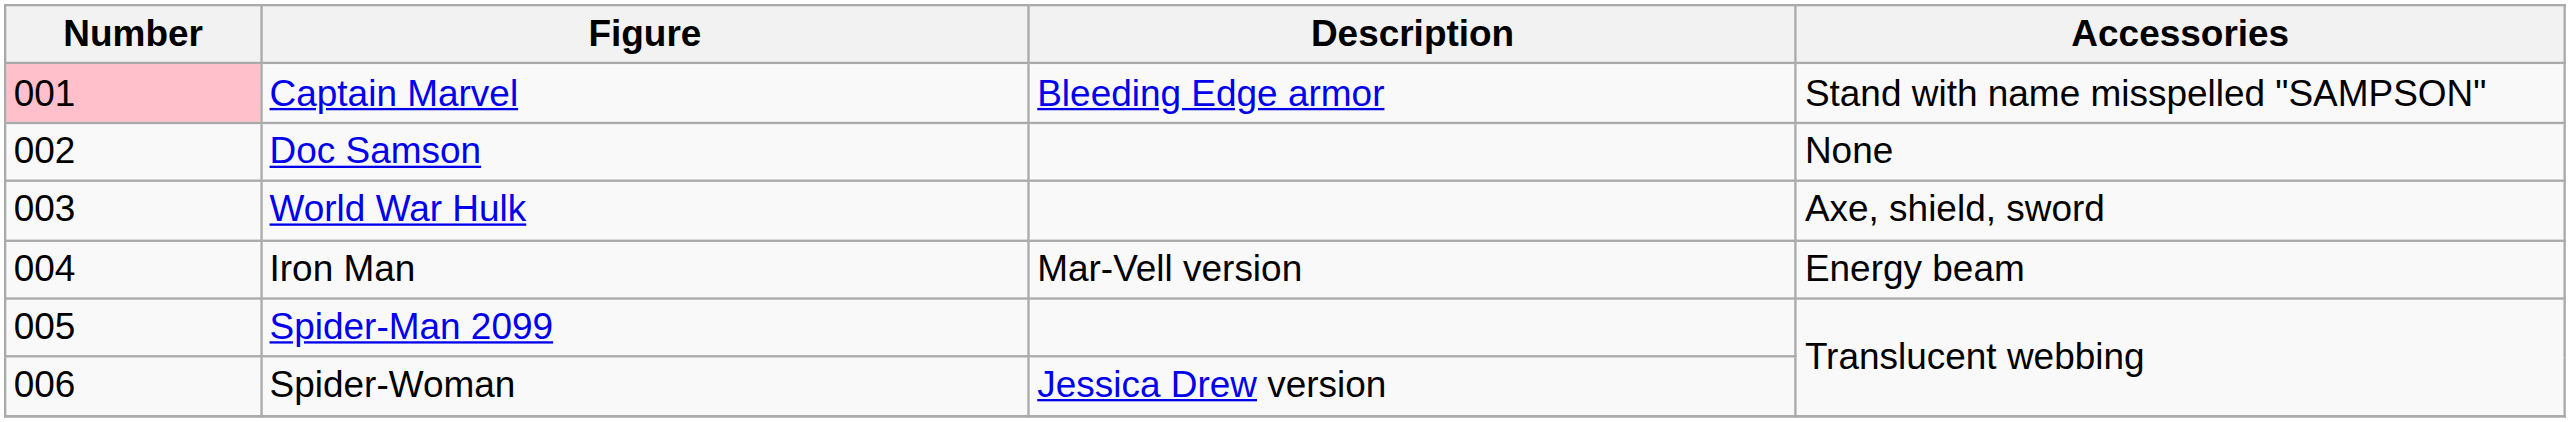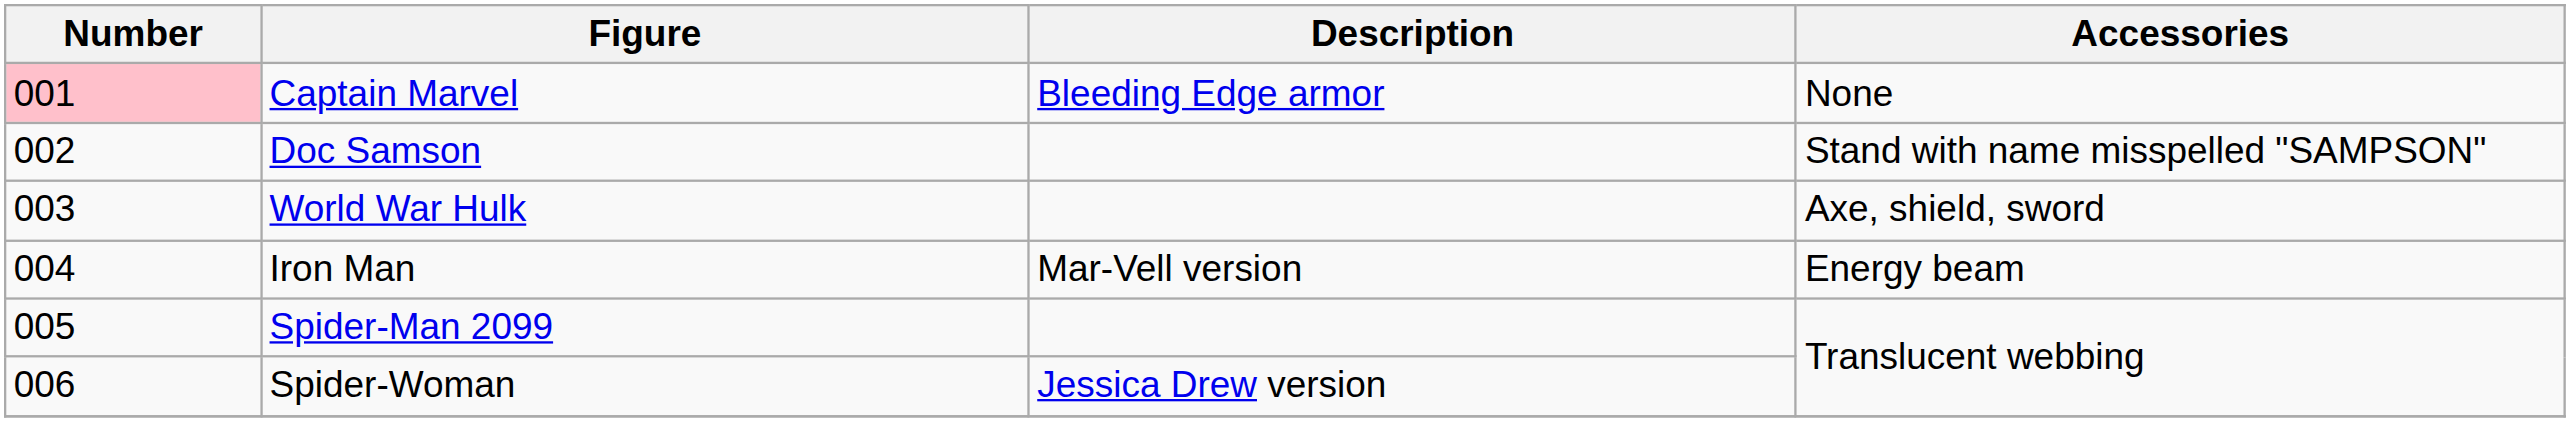Captain Marvel | Accessories: Stand with name misspelled "SAMPSON" -> None
Doc Samson | Accessories: None -> Stand with name misspelled "SAMPSON"
